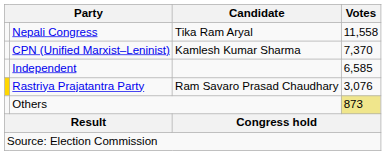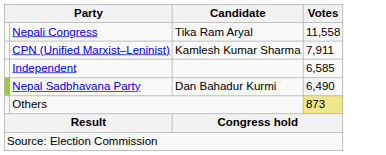CPN (Unified Marxist–Leninist) | Votes: 7,370 -> 7,911
+ row: Nepal Sadbhavana Party | Dan Bahadur Kurmi | 6,490
- row: Rastriya Prajatantra Party | Ram Savaro Prasad Chaudhary | 3,076
